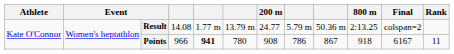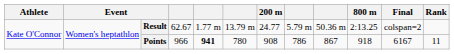Result | column 4: 14.08 -> 62.67
